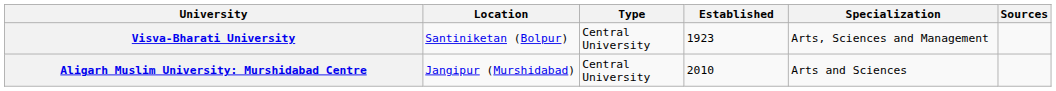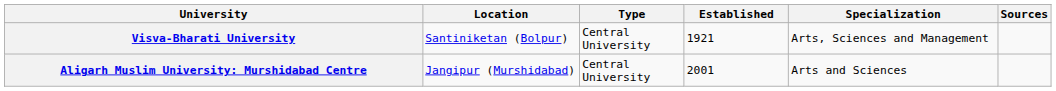Visva-Bharati University | Established: 1923 -> 1921
Aligarh Muslim University: Murshidabad Centre | Established: 2010 -> 2001
